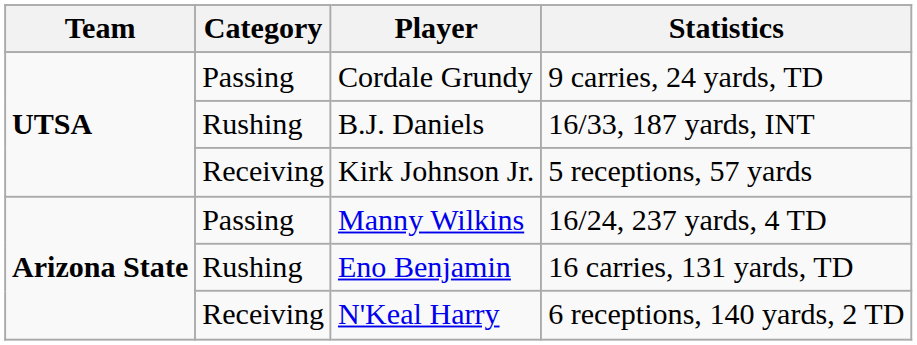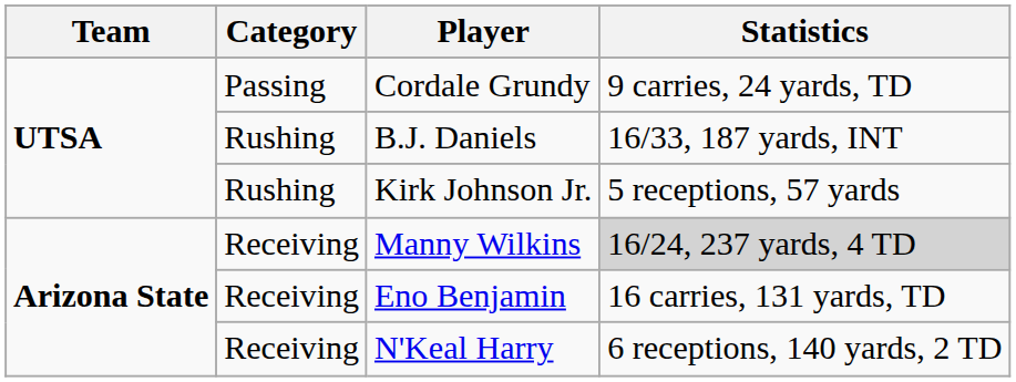Kirk Johnson Jr. | Category: Receiving -> Rushing
Manny Wilkins | Category: Passing -> Receiving
Manny Wilkins | Statistics: no background -> lightgrey background
Eno Benjamin | Category: Rushing -> Receiving
